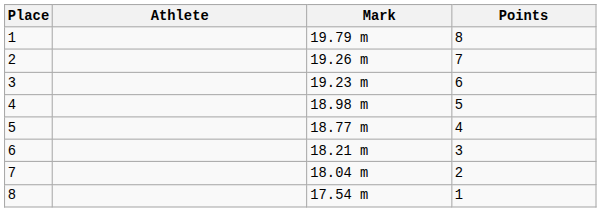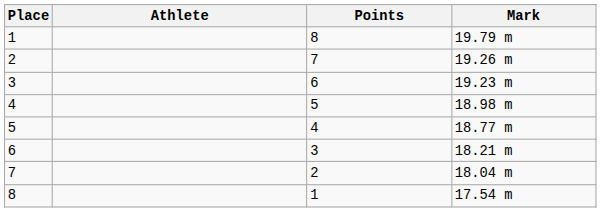columns swapped: Mark <-> Points
